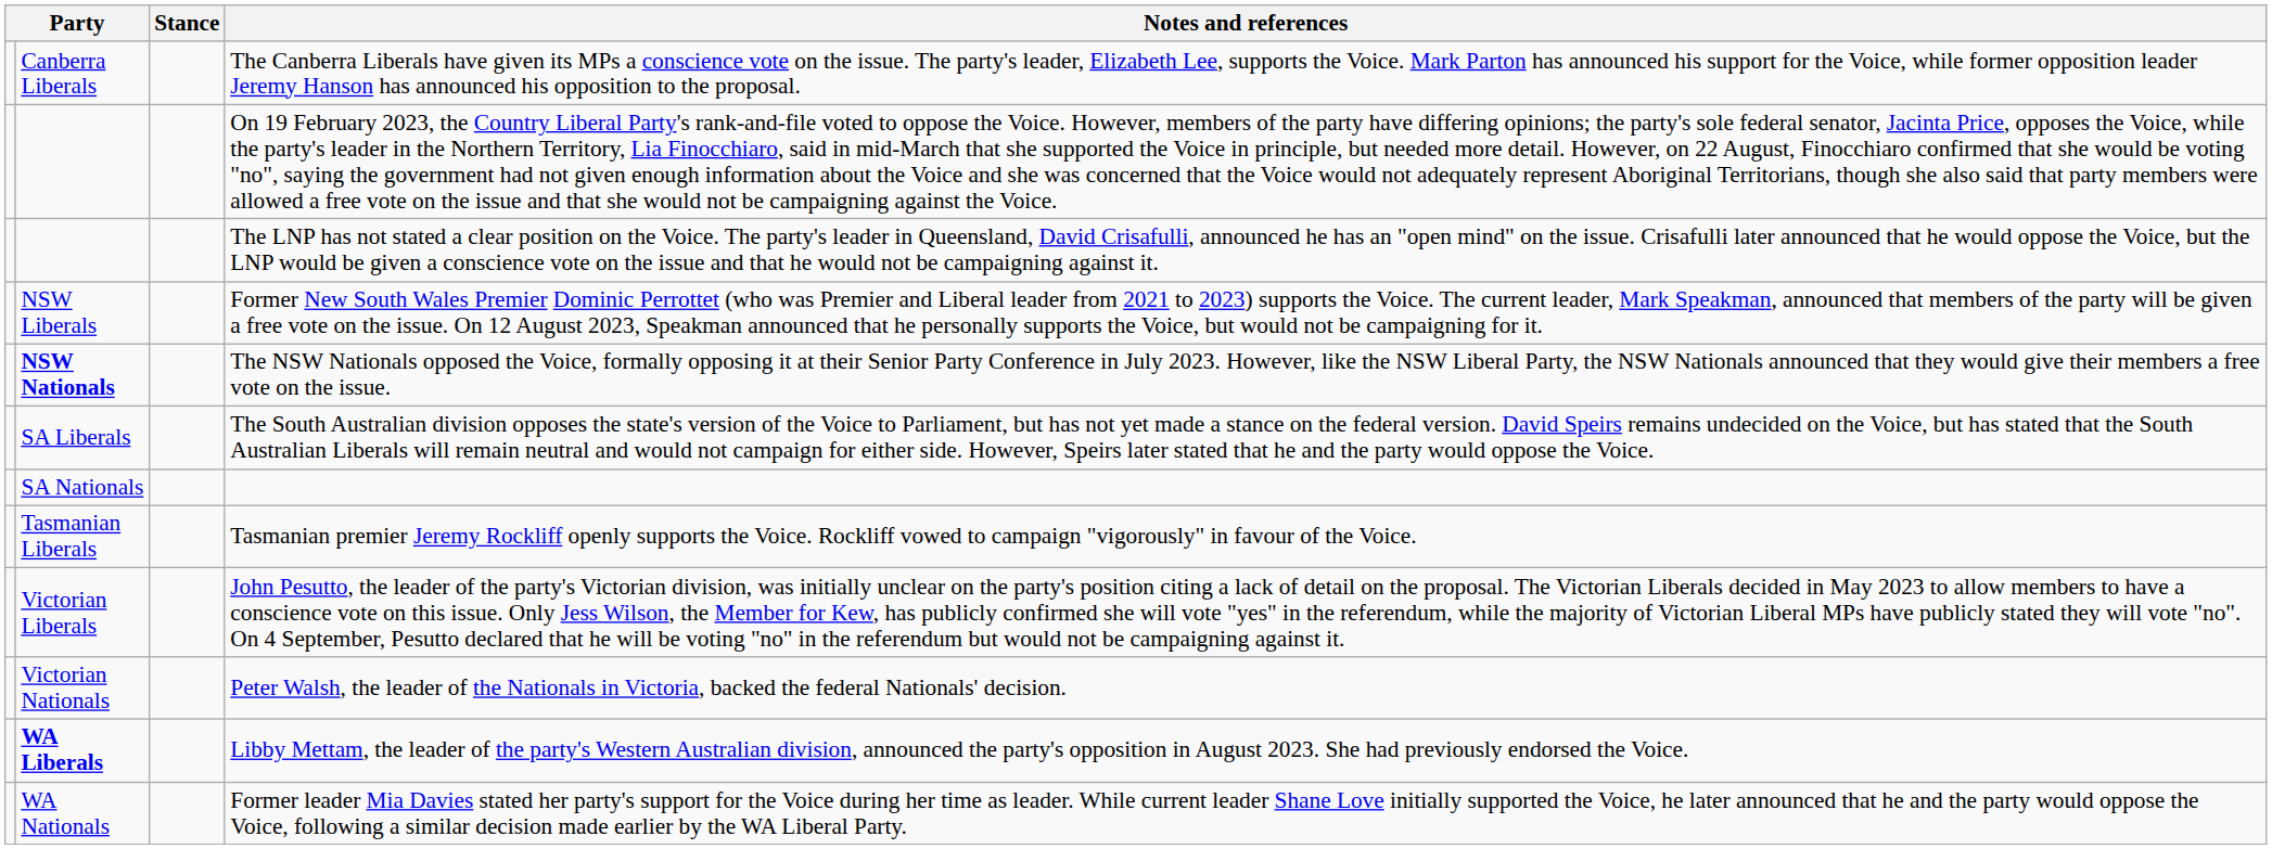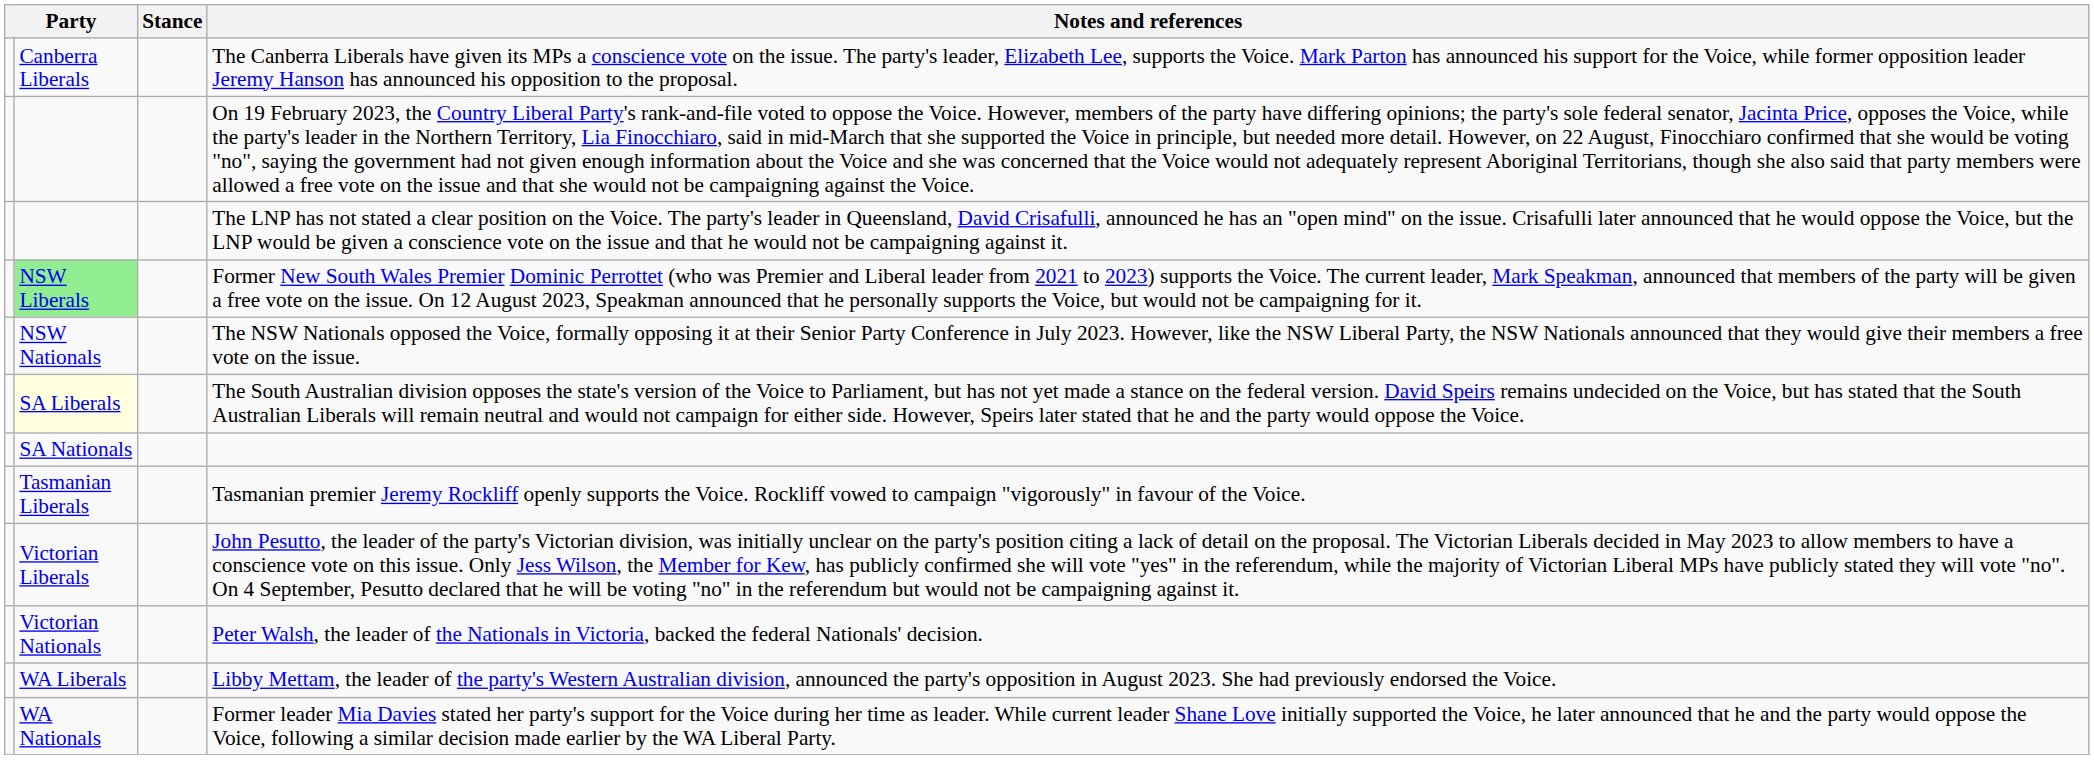row 5 | column 2: no background -> lightgreen background
row 6 | column 2: bold -> normal
row 7 | column 2: no background -> lightyellow background
row 12 | column 2: bold -> normal
